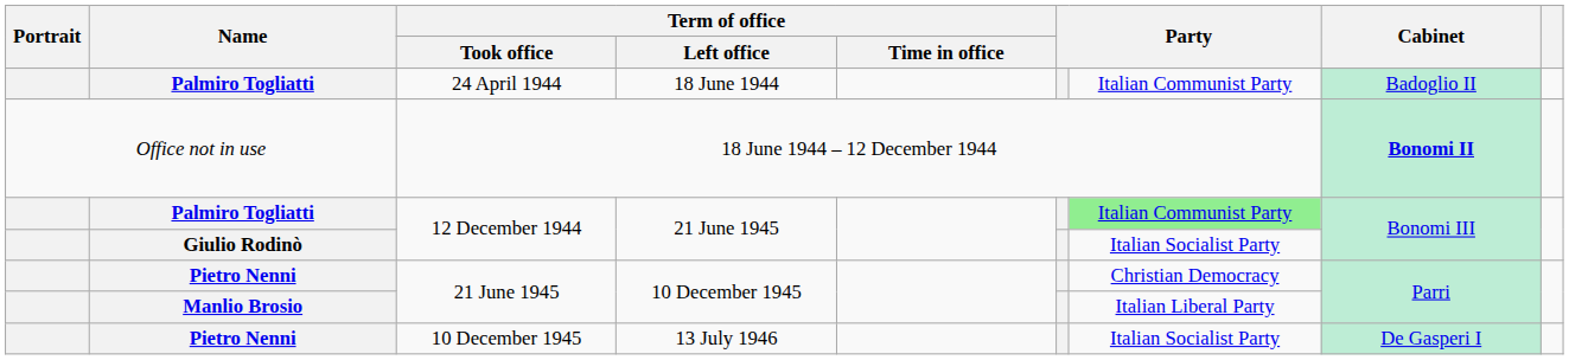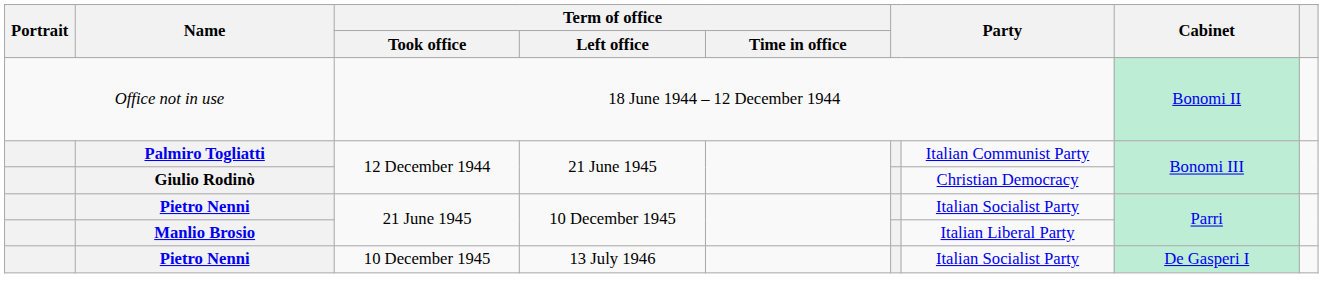- row: Palmiro Togliatti | 24 April 1944 | 18 June 1944 | Italian Communist Party | Badoglio II
Office not in use | Cabinet: bold -> normal
Palmiro Togliatti / 12 December 1944 | column 7: lightgreen background -> no background
Giulio Rodinò | column 7: Italian Socialist Party -> Christian Democracy
Pietro Nenni / 21 June 1945 | column 7: Christian Democracy -> Italian Socialist Party
